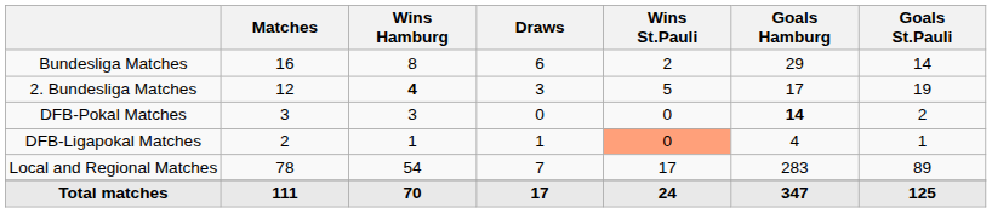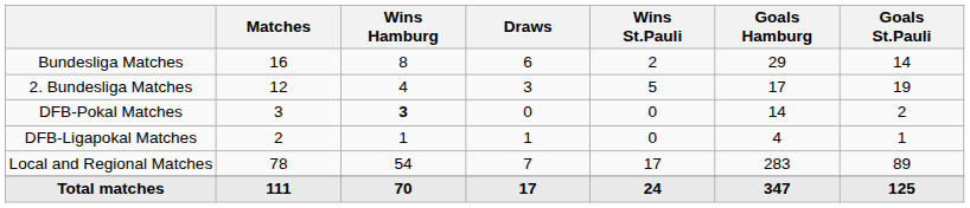2. Bundesliga Matches | Wins Hamburg: bold -> normal
DFB-Pokal Matches | Wins Hamburg: normal -> bold
DFB-Pokal Matches | Goals Hamburg: bold -> normal
DFB-Ligapokal Matches | Wins St.Pauli: lightsalmon background -> no background
